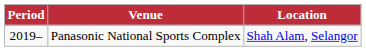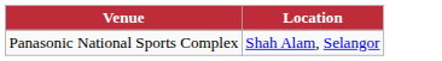- column: Period | 2019–
